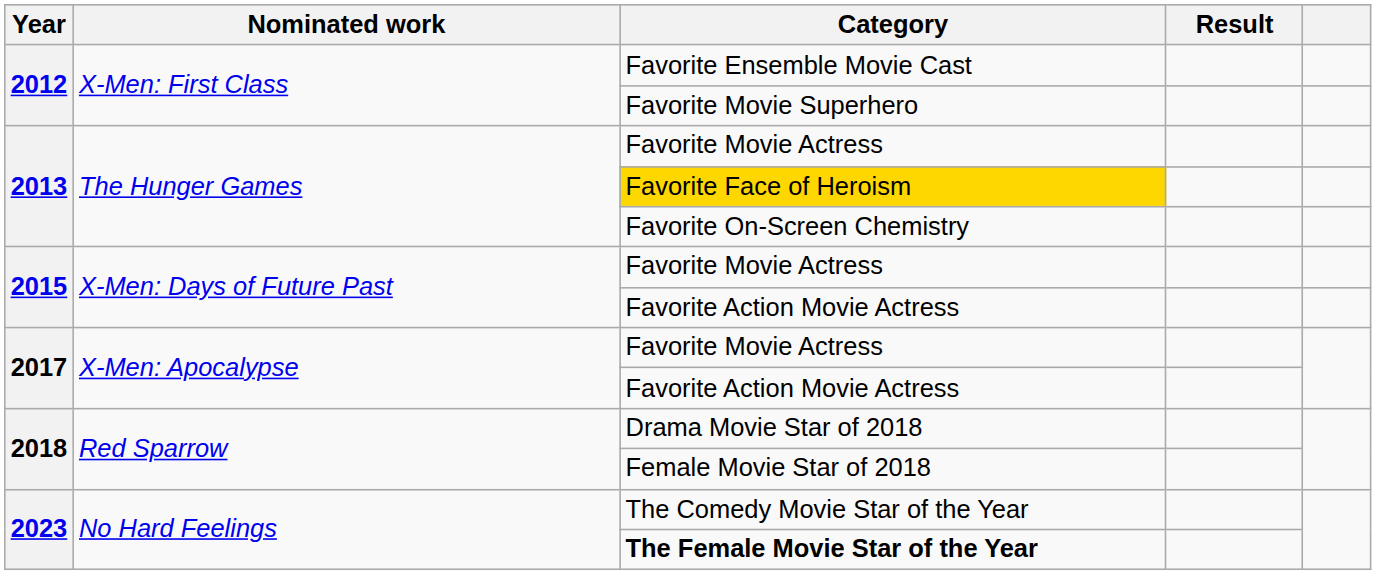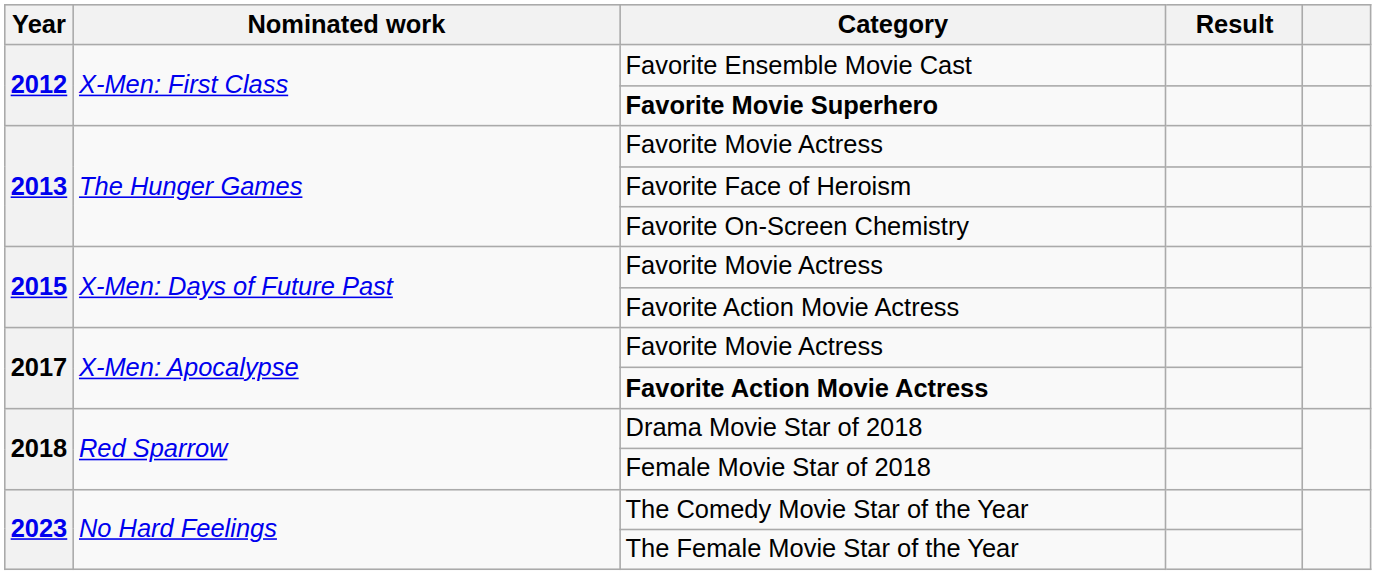Favorite Movie Superhero | Category: normal -> bold
Favorite Face of Heroism | Category: gold background -> no background
2017 / Favorite Action Movie Actress | Category: normal -> bold
The Female Movie Star of the Year | Category: bold -> normal
